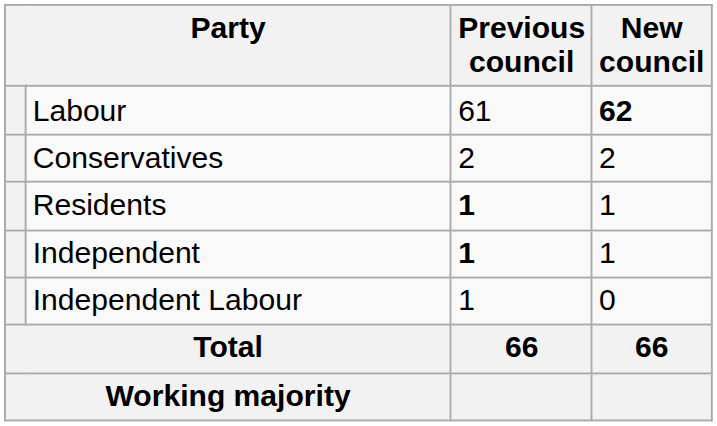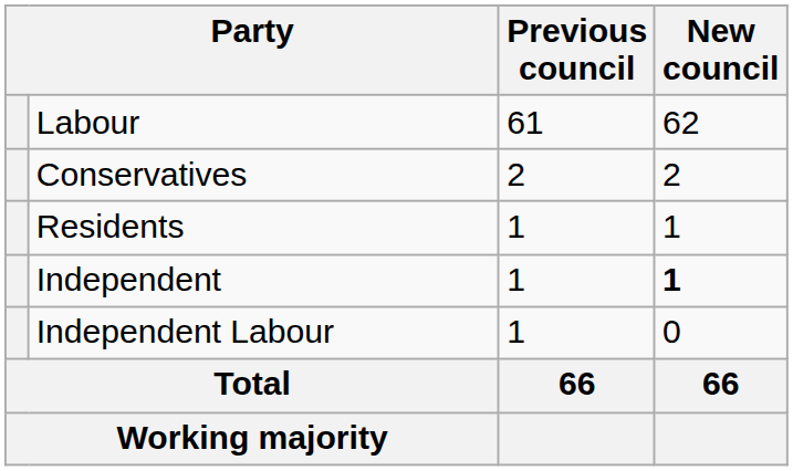Labour | New council: bold -> normal
Residents | Previous council: bold -> normal
Independent | Previous council: bold -> normal
Independent | New council: normal -> bold
